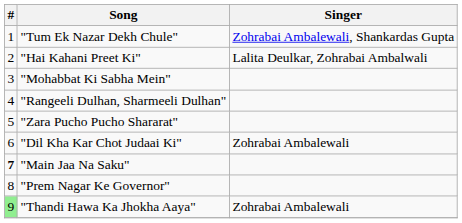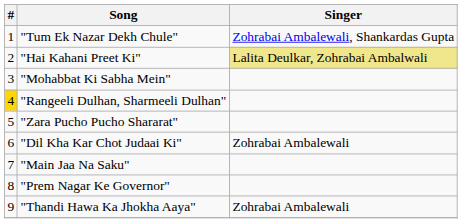"Hai Kahani Preet Ki" | Singer: no background -> khaki background
"Rangeeli Dulhan, Sharmeeli Dulhan" | #: no background -> gold background
"Main Jaa Na Saku" | #: bold -> normal
"Thandi Hawa Ka Jhokha Aaya" | #: lightgreen background -> no background
